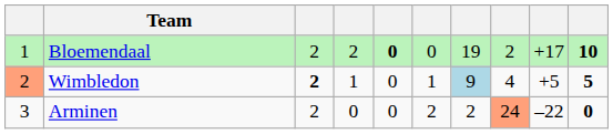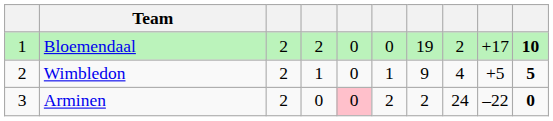Bloemendaal | column 5: bold -> normal
Wimbledon | column 1: lightsalmon background -> no background
Wimbledon | column 3: bold -> normal
Wimbledon | column 7: lightblue background -> no background
Arminen | column 5: no background -> pink background
Arminen | column 8: lightsalmon background -> no background
